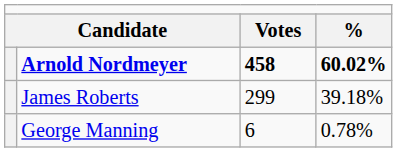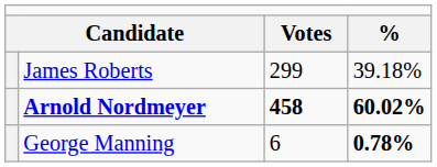rows swapped: Arnold Nordmeyer <-> James Roberts
George Manning | column 4: normal -> bold
